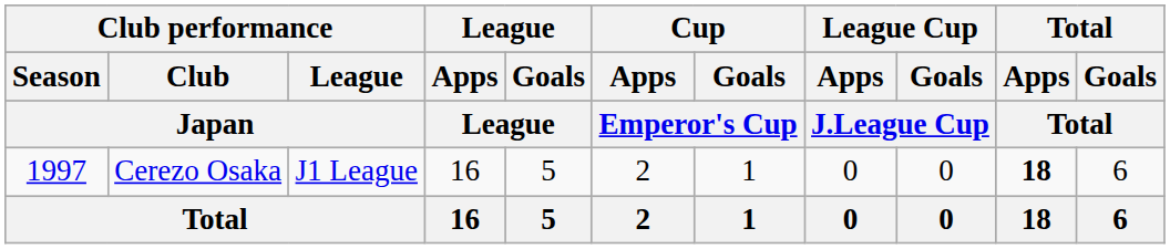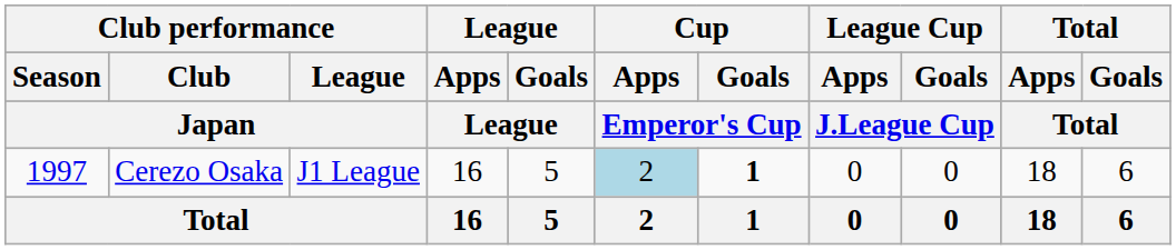Cerezo Osaka | Cup / Apps / Emperor's Cup: no background -> lightblue background
Cerezo Osaka | Cup / Goals / Emperor's Cup: normal -> bold
Cerezo Osaka | Total / Apps / Total: bold -> normal
